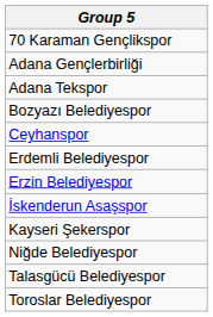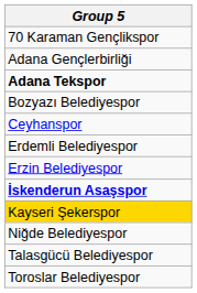row 4 | column 1: normal -> bold
row 9 | column 1: normal -> bold
row 10 | column 1: no background -> gold background
